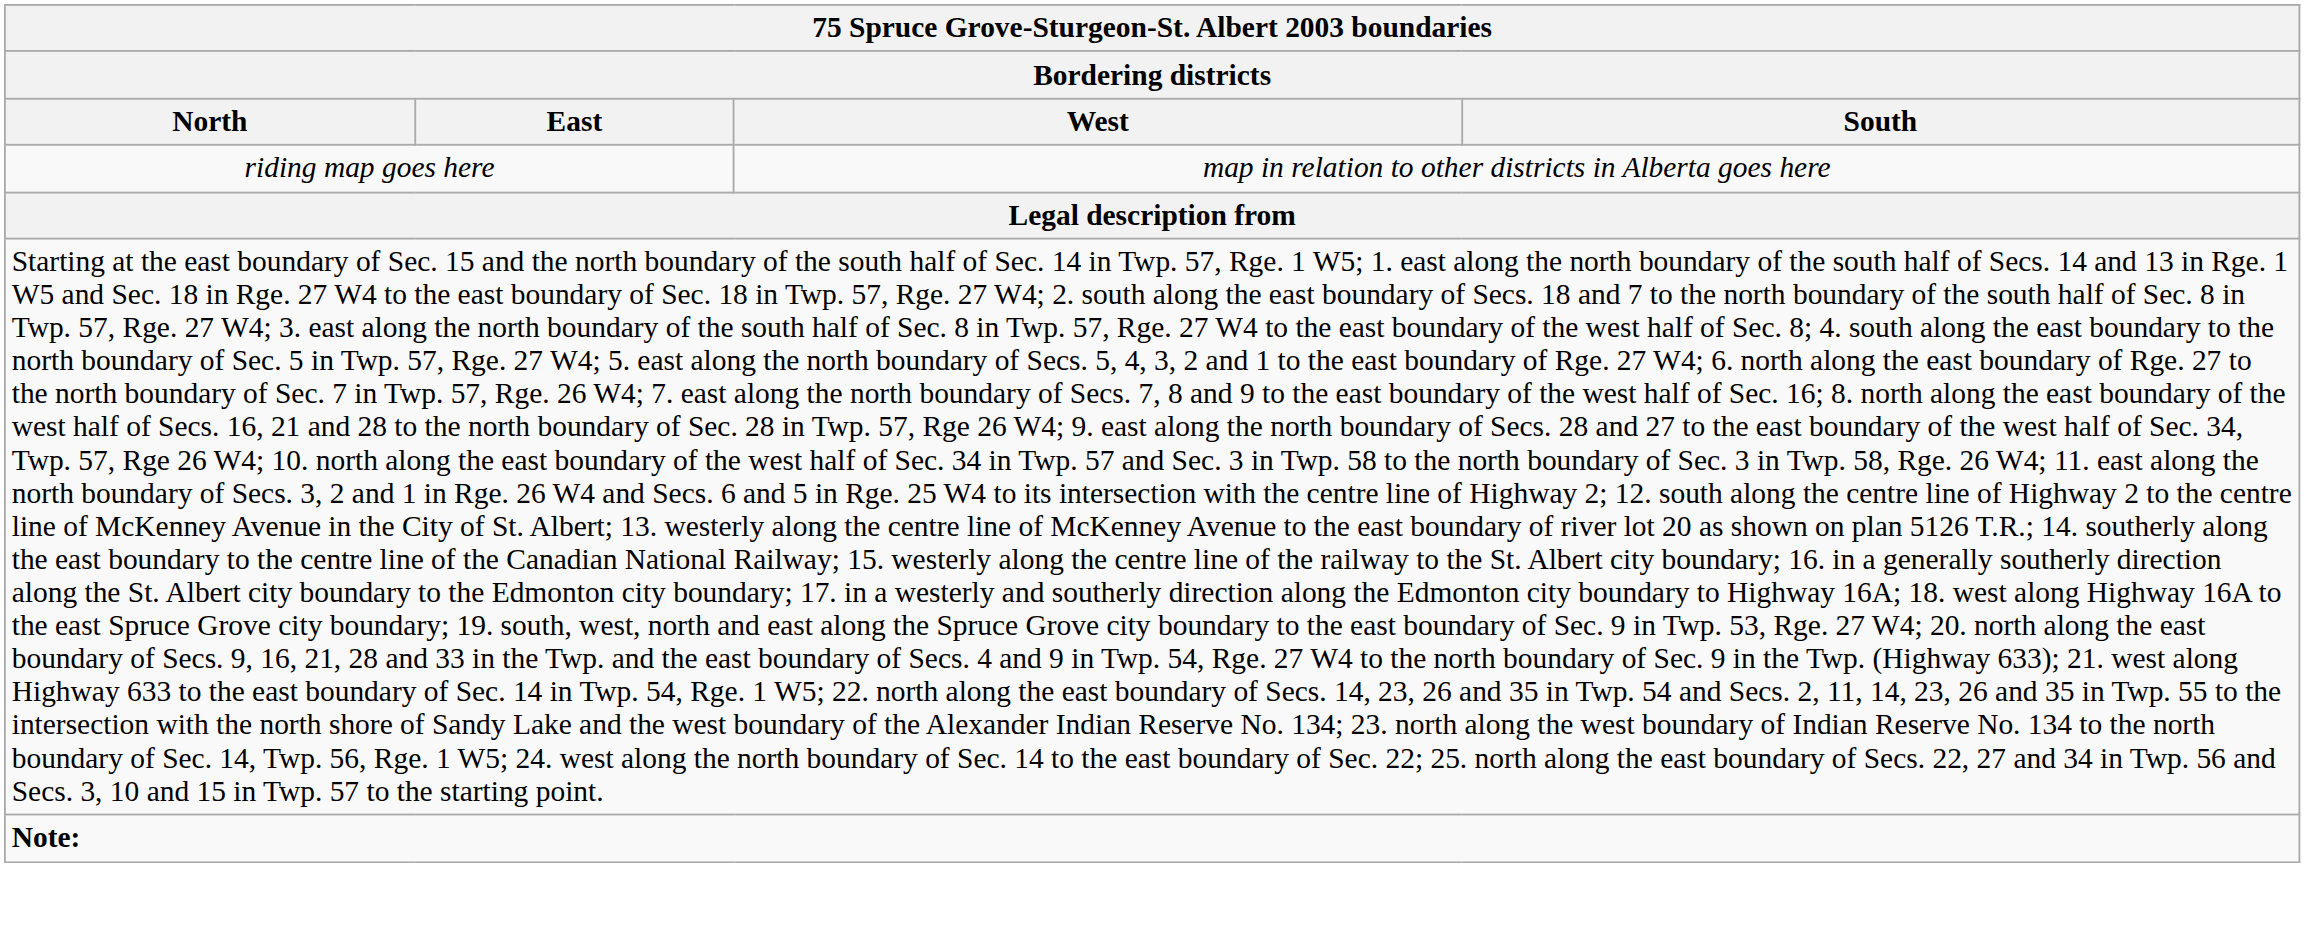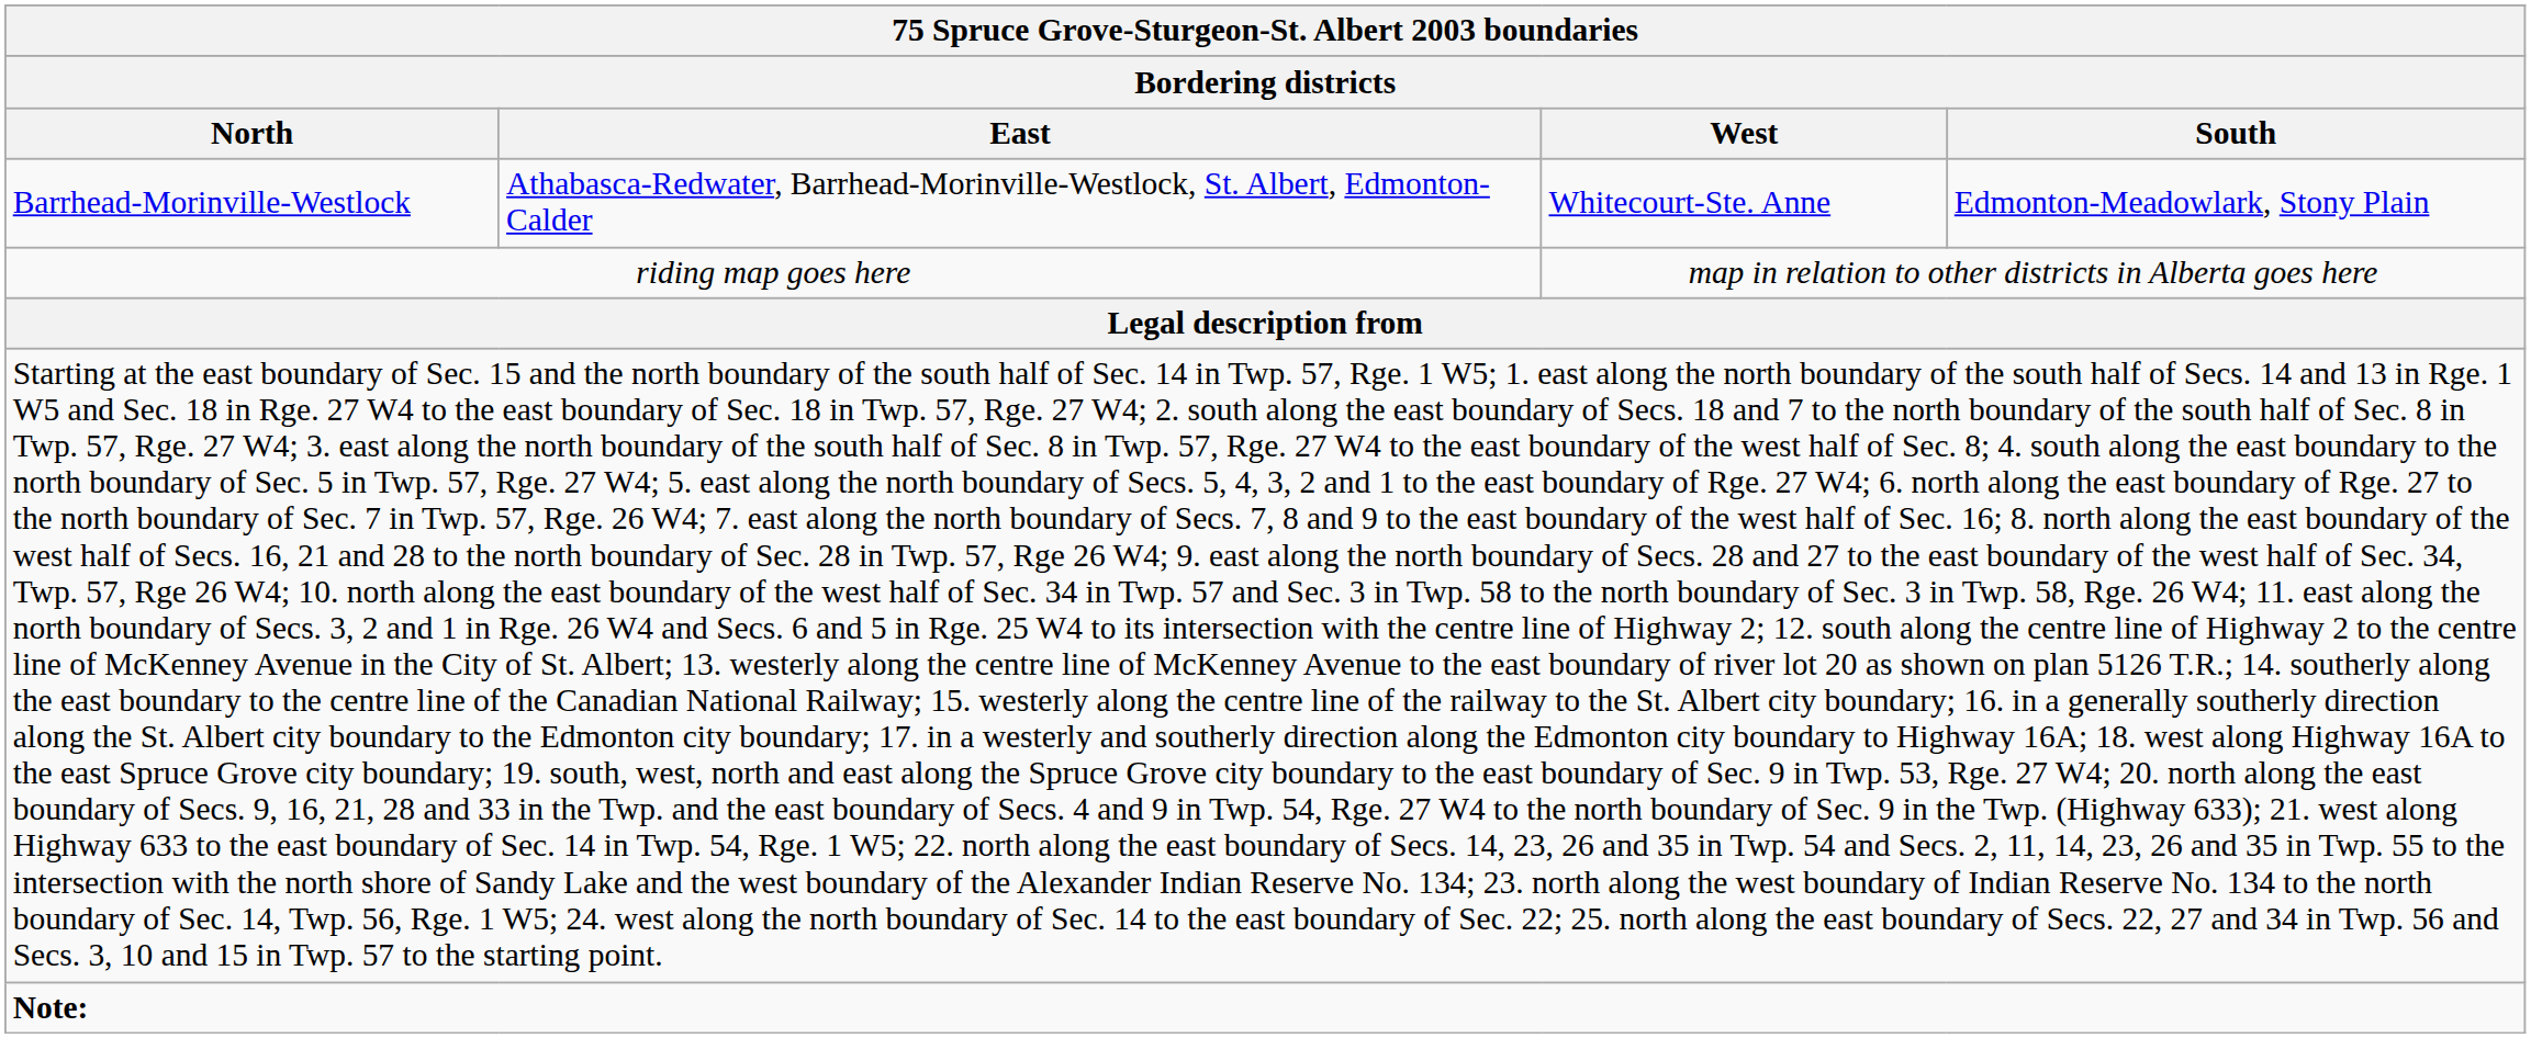+ row: Barrhead-Morinville-Westlock | Athabasca-Redwater, Barrhead-Morinville-Westlock, St. Albert, Edmonton-Calder | Whitecourt-Ste. Anne | Edmonton-Meadowlark, Stony Plain
